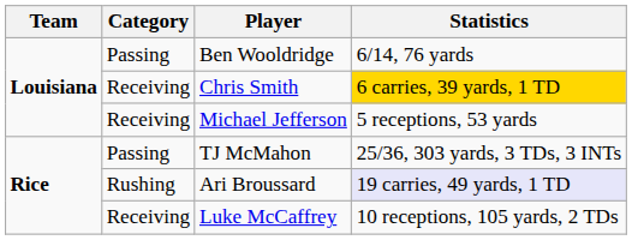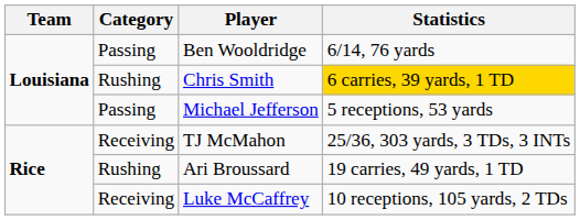Chris Smith | Category: Receiving -> Rushing
Michael Jefferson | Category: Receiving -> Passing
TJ McMahon | Category: Passing -> Receiving
Ari Broussard | Statistics: lavender background -> no background
